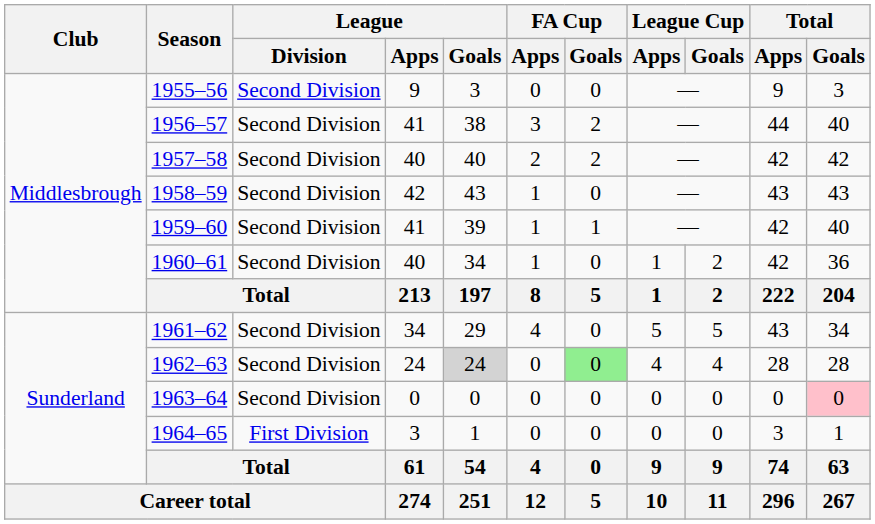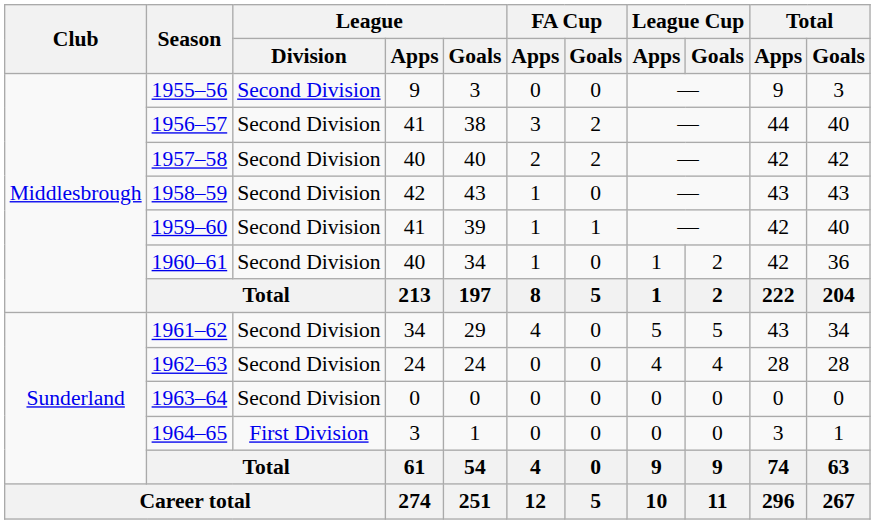1962–63 | League / Goals: lightgrey background -> no background
1962–63 | FA Cup / Goals: lightgreen background -> no background
1963–64 | Total / Goals: pink background -> no background
